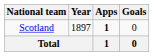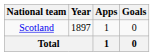Scotland | Apps: bold -> normal
